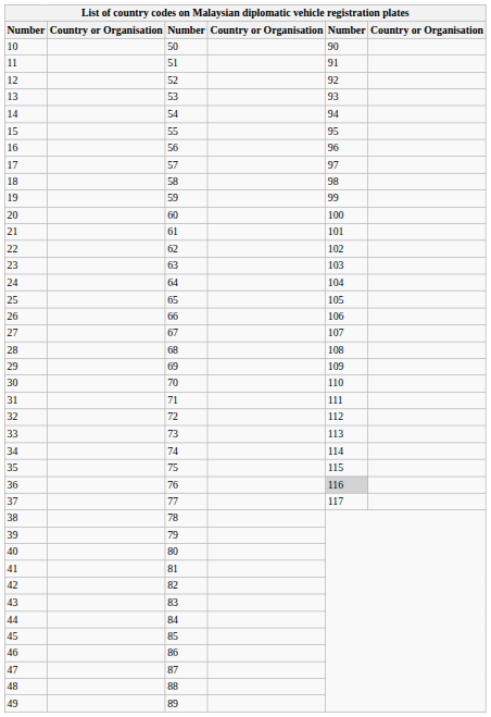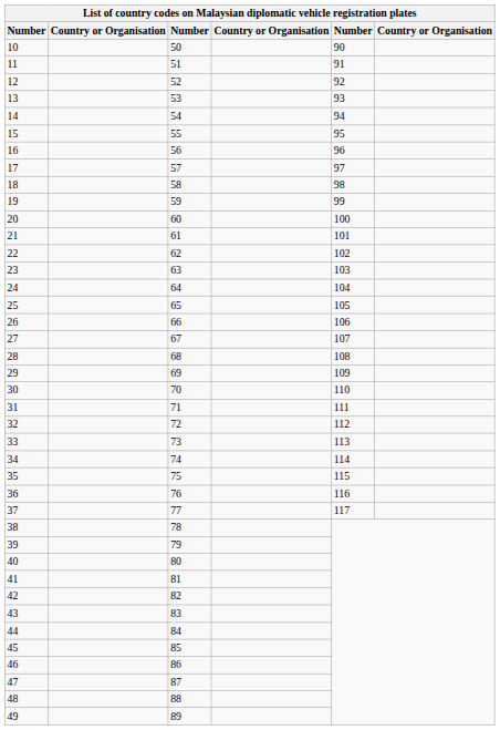36 | column 5: lightgrey background -> no background
